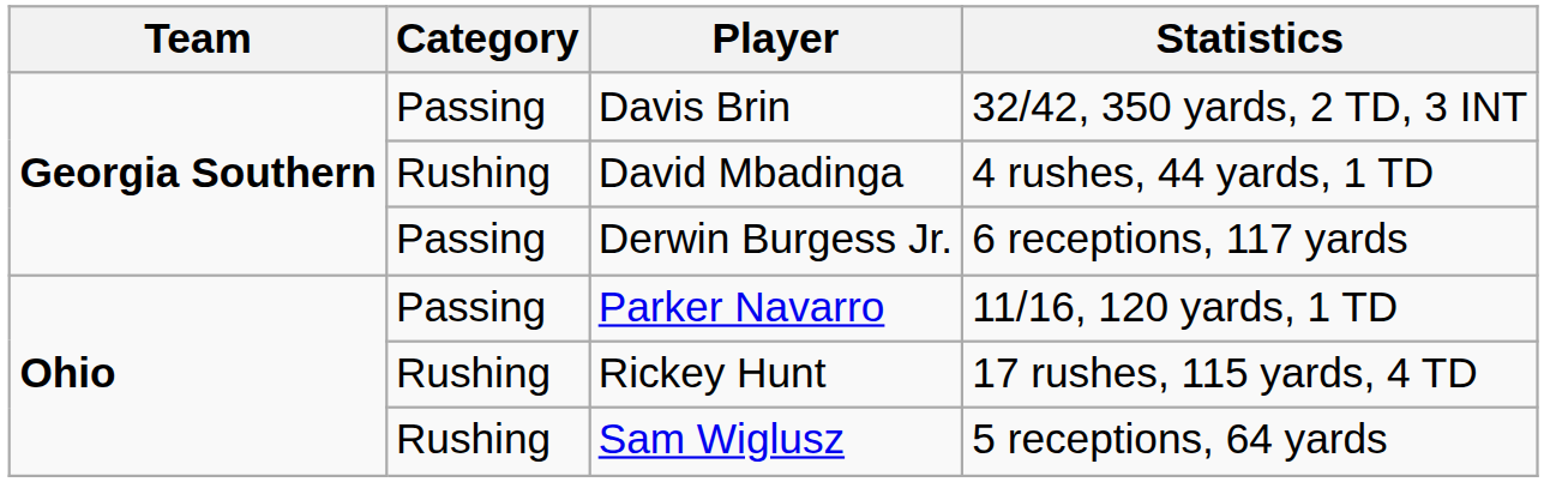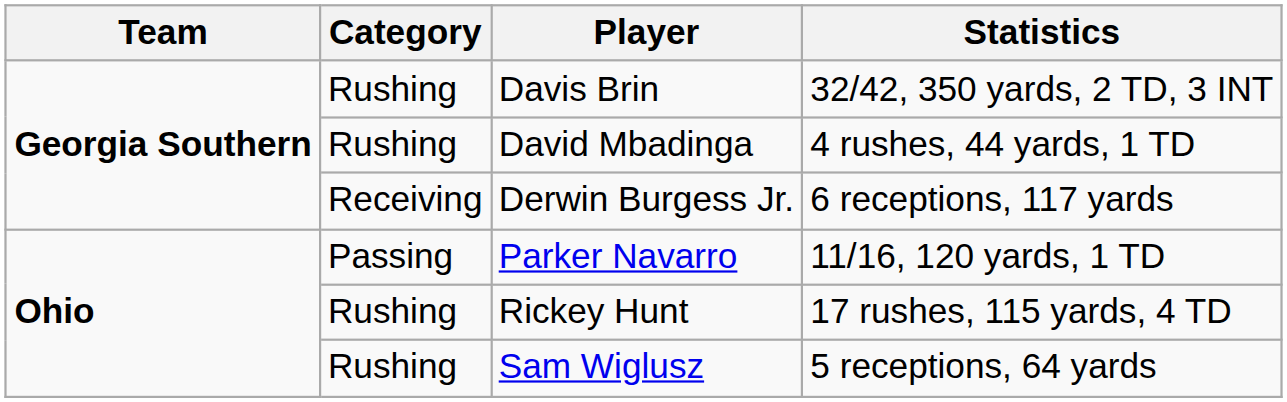Davis Brin | Category: Passing -> Rushing
Derwin Burgess Jr. | Category: Passing -> Receiving
